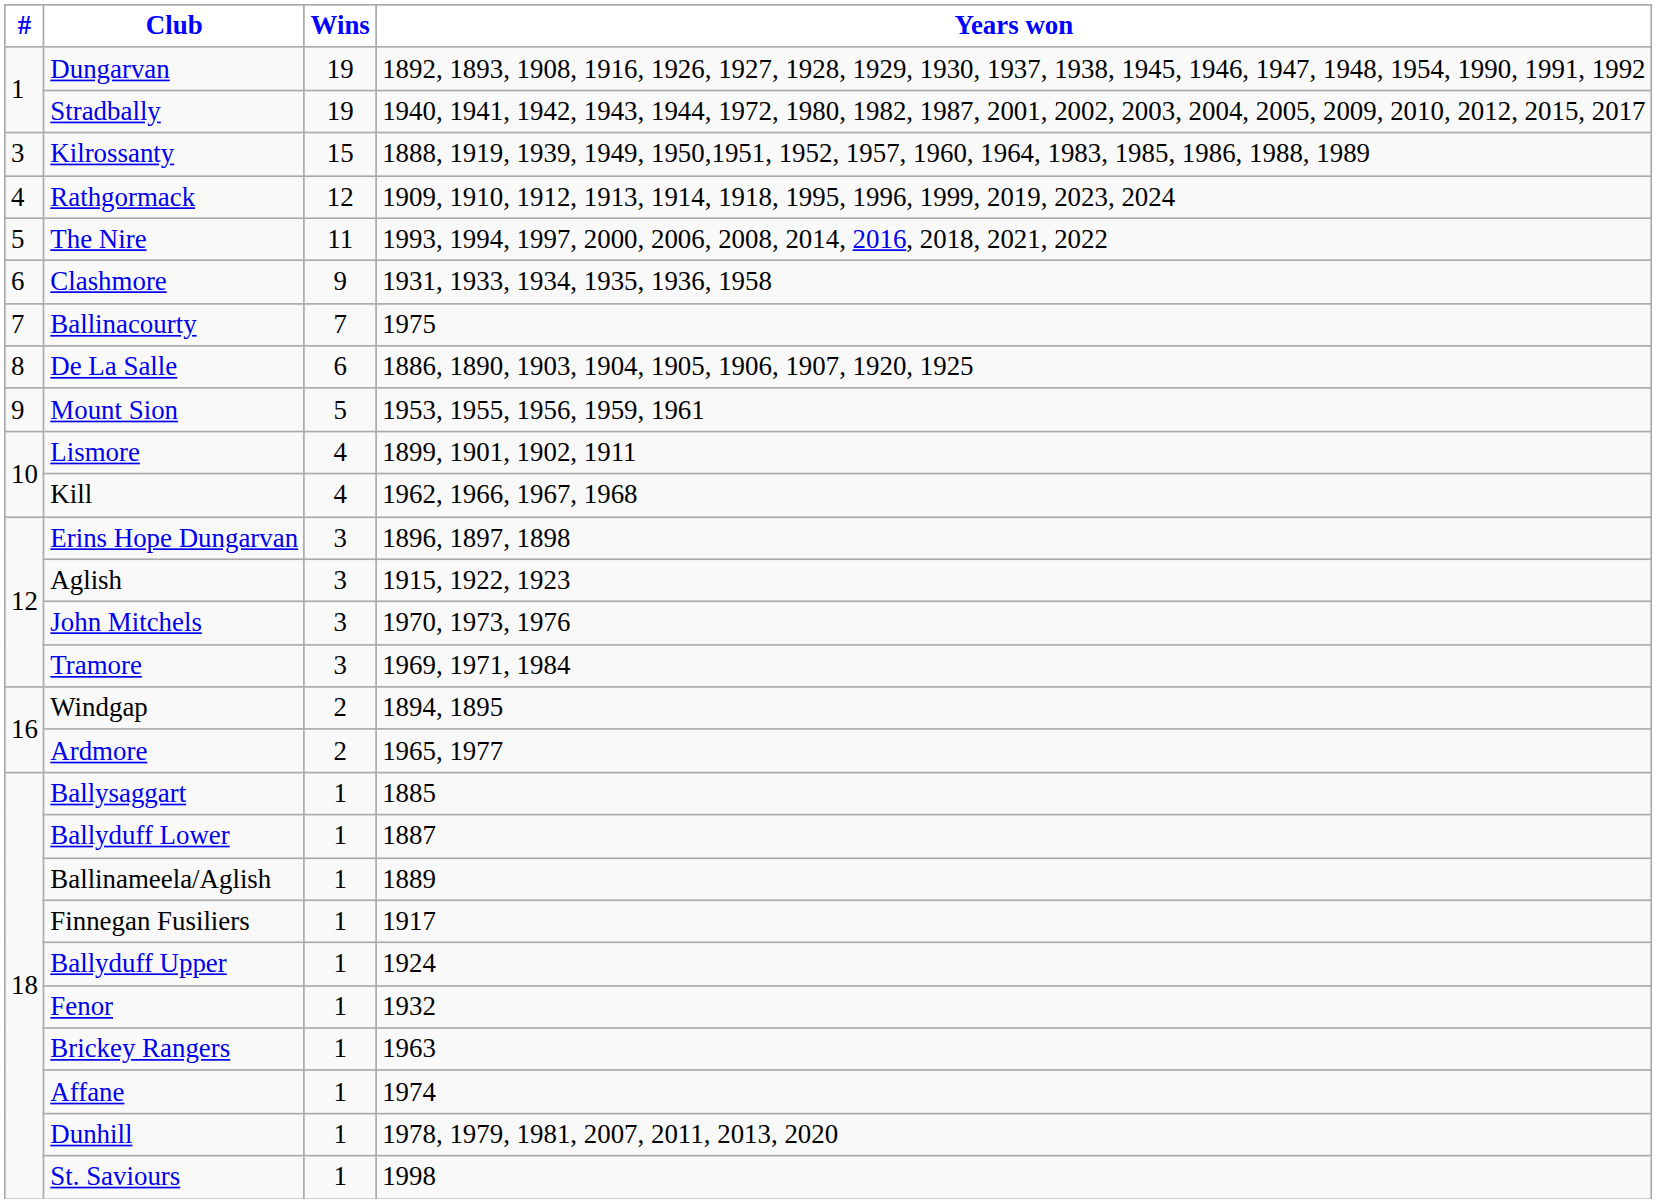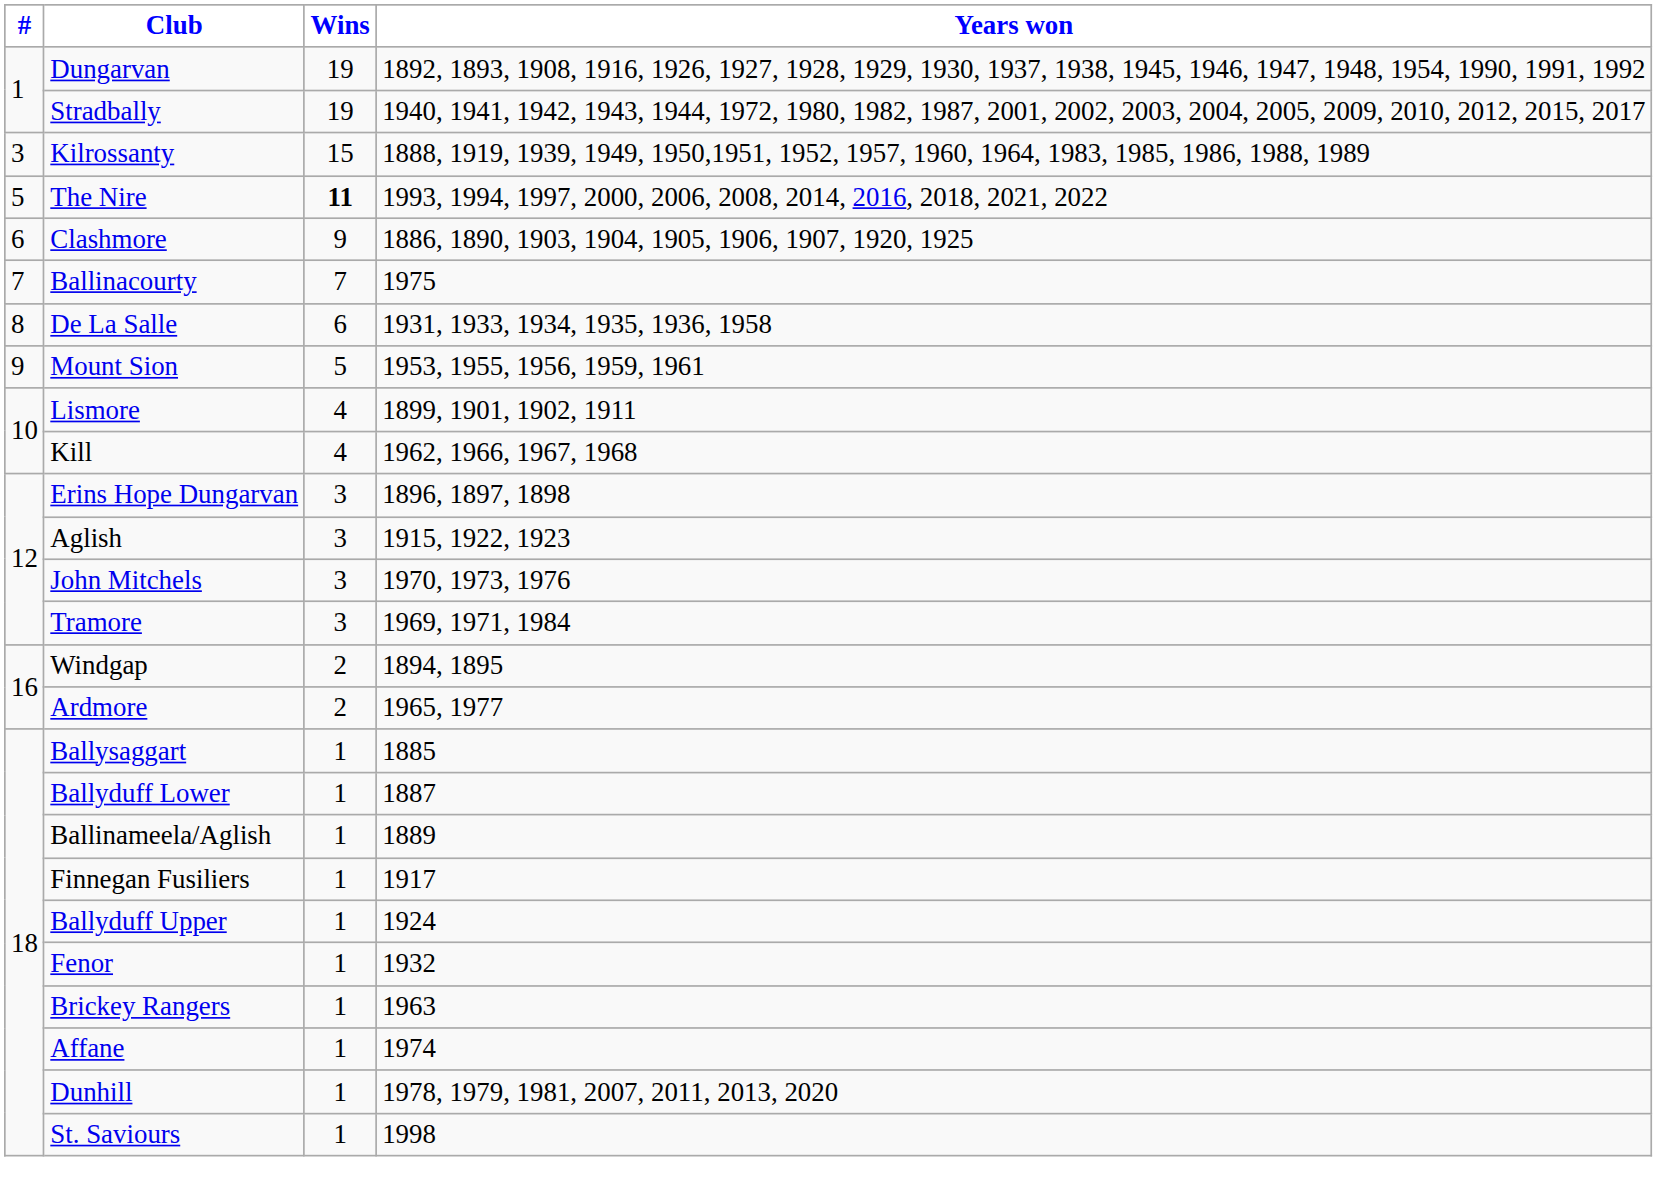- row: 4 | Rathgormack | 12 | 1909, 1910, 1912, 1913, 1914, 1918, 1995, 1996, 1999, 2019, 2023, 2024
The Nire | Wins: normal -> bold
Clashmore | Years won: 1931, 1933, 1934, 1935, 1936, 1958 -> 1886, 1890, 1903, 1904, 1905, 1906, 1907, 1920, 1925
De La Salle | Years won: 1886, 1890, 1903, 1904, 1905, 1906, 1907, 1920, 1925 -> 1931, 1933, 1934, 1935, 1936, 1958
